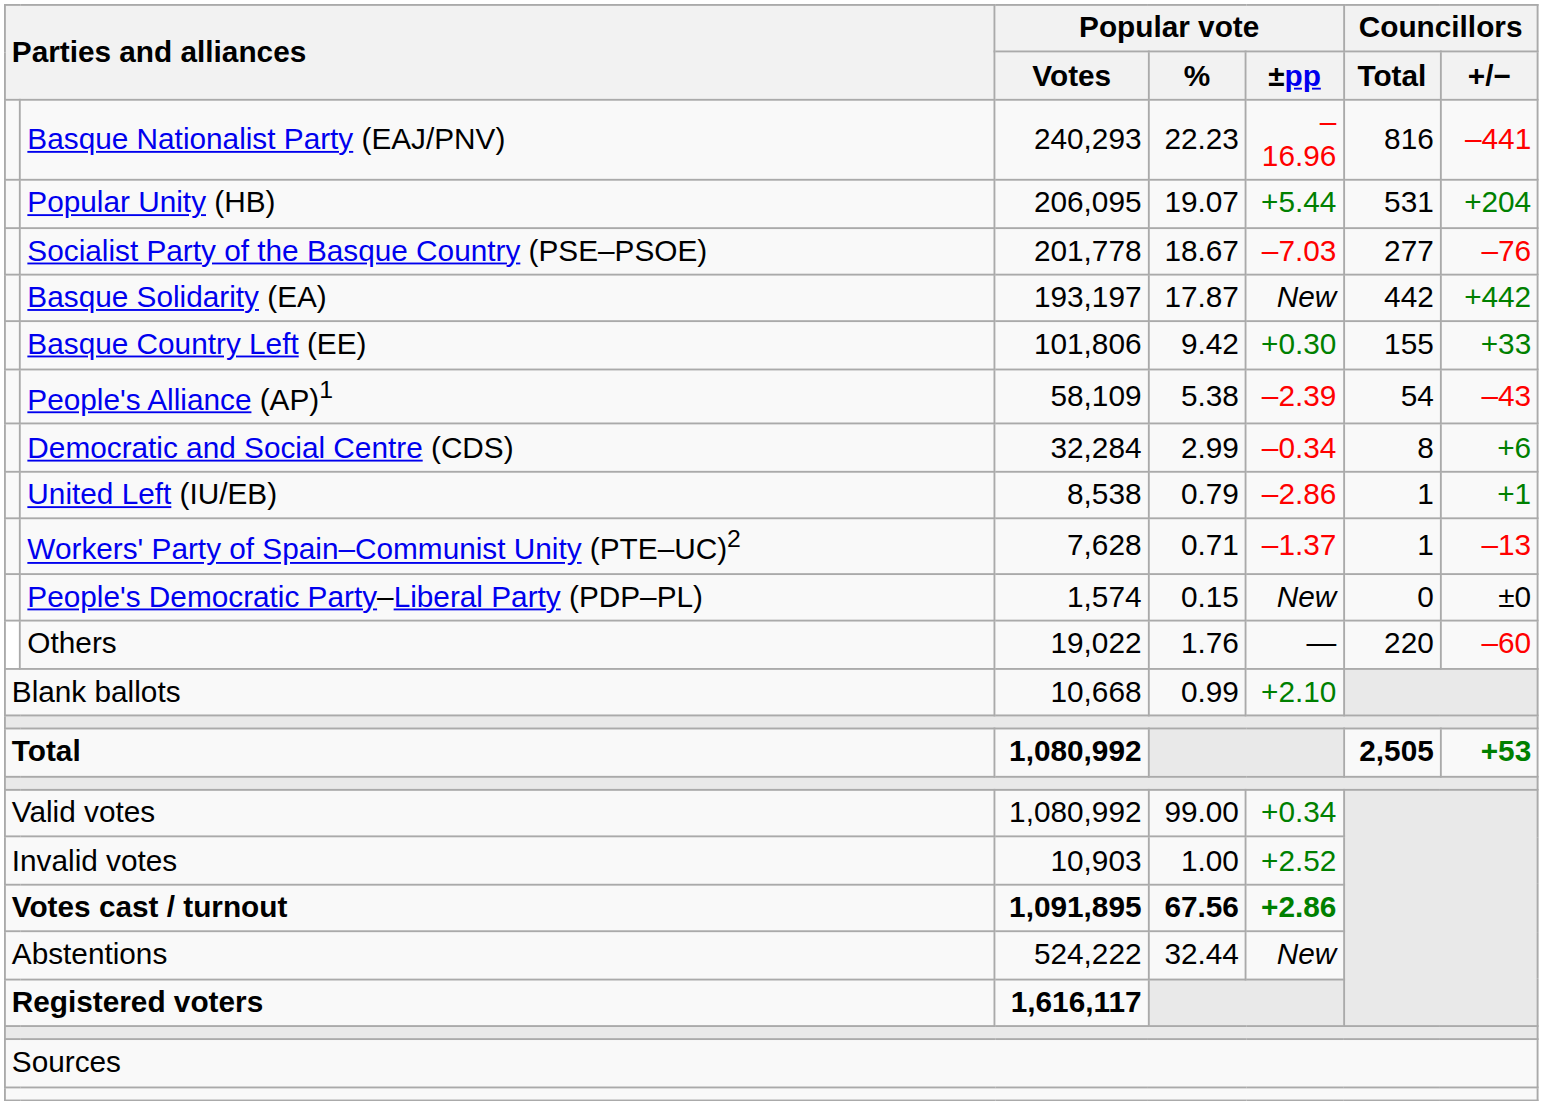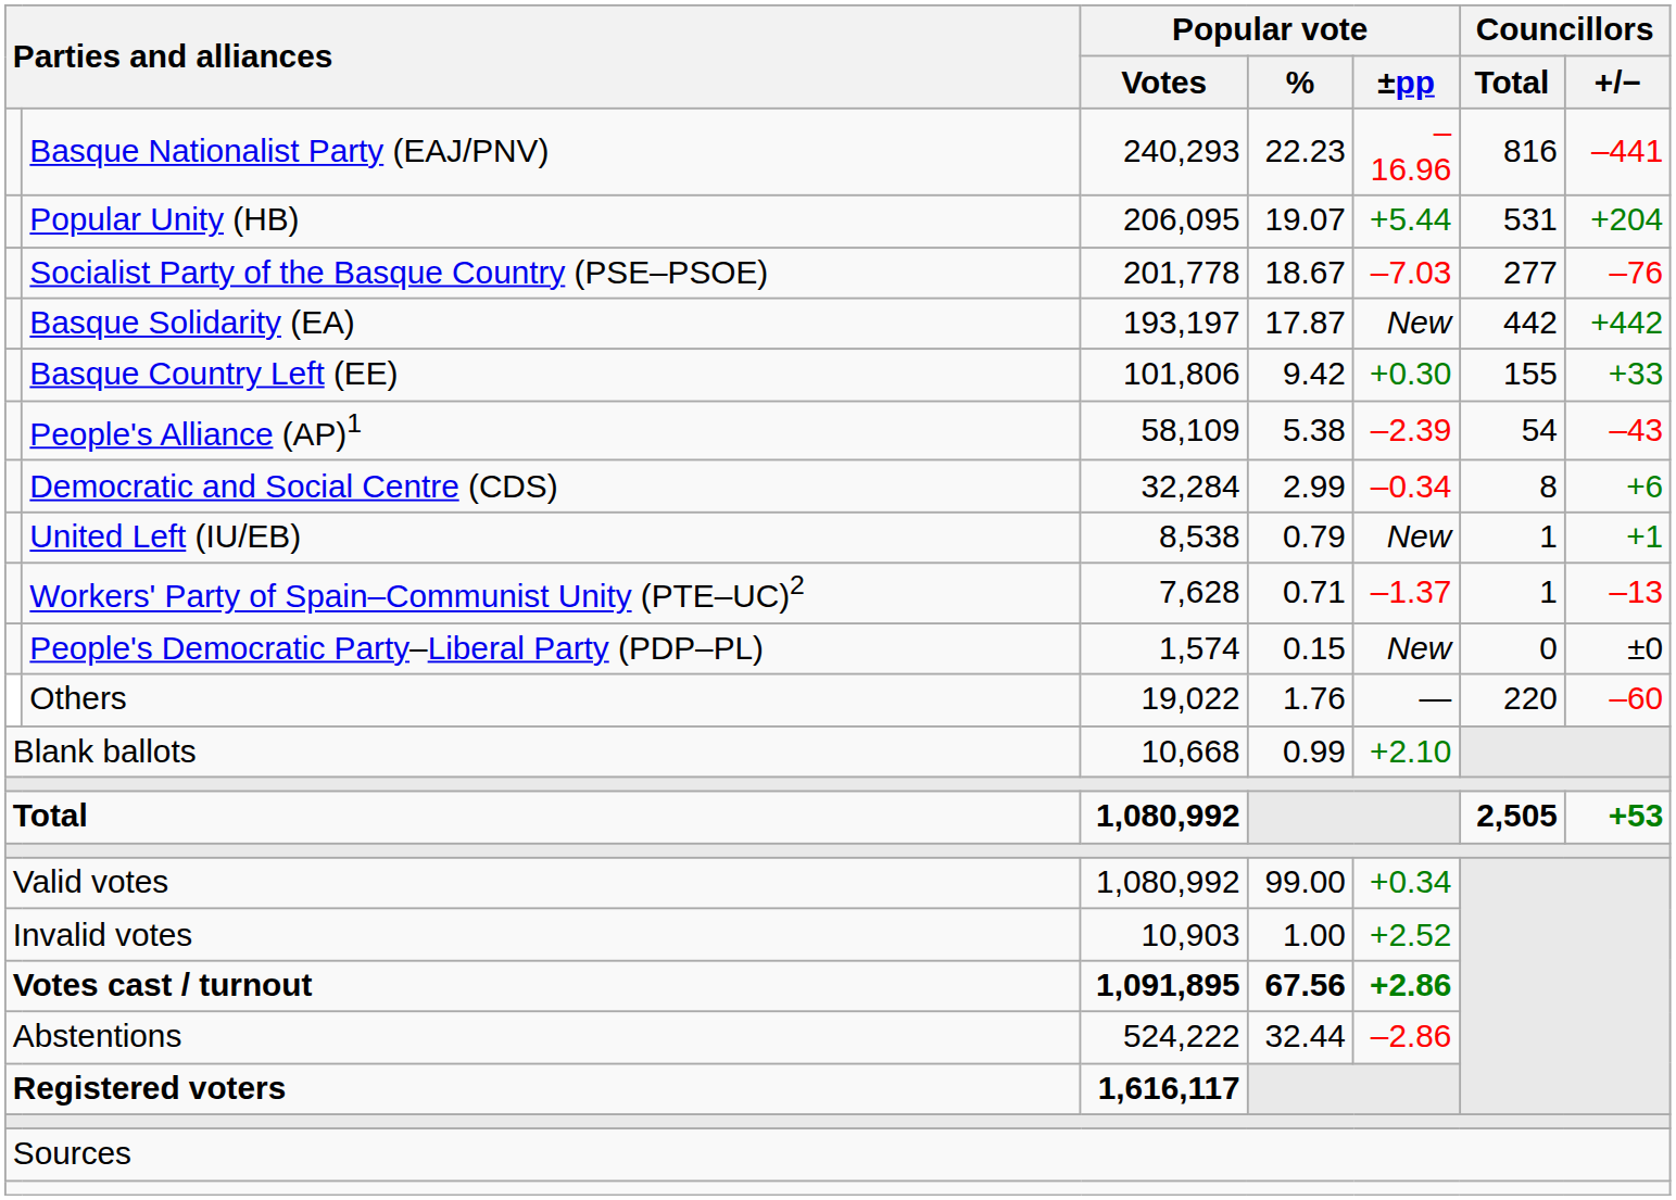United Left (IU/EB) | Popular vote / ±pp: –2.86 -> New
Abstentions | Popular vote / ±pp: New -> –2.86
